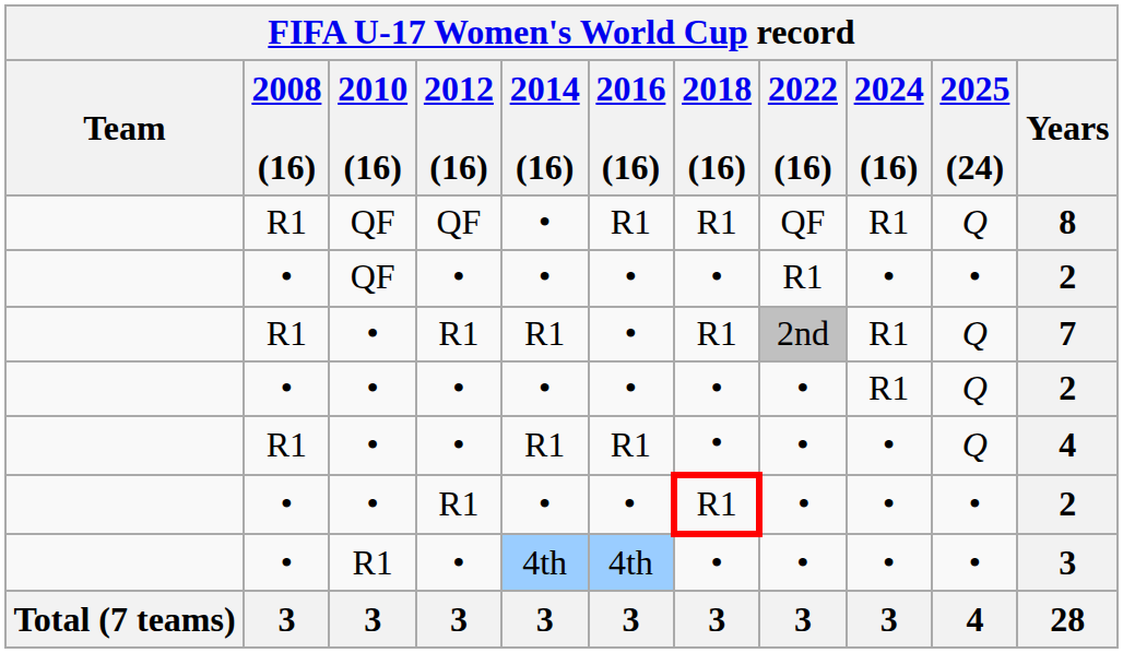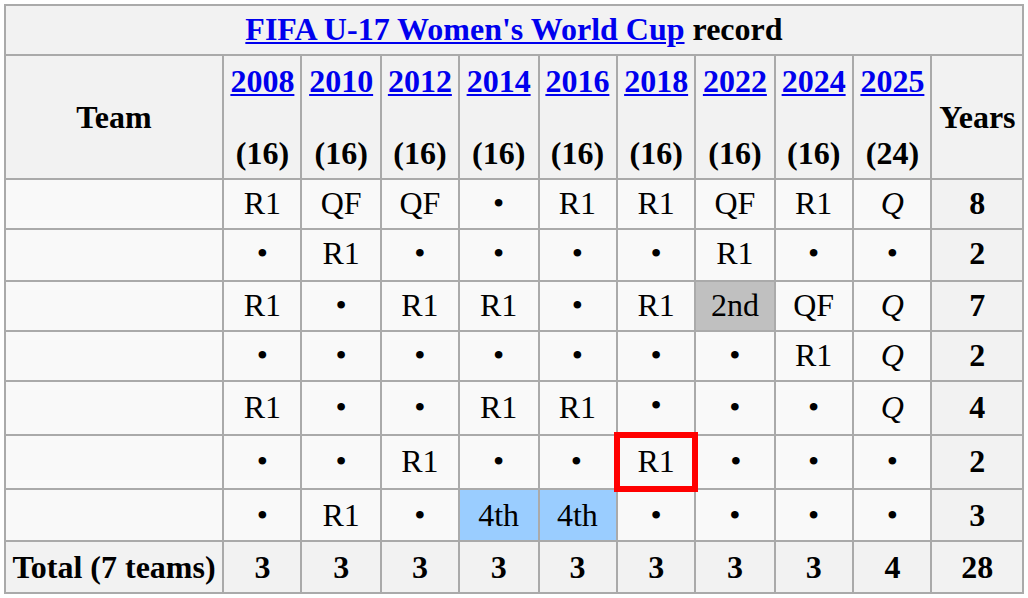row 4 | 2010 (16): QF -> R1
row 5 | 2024 (16): R1 -> QF
